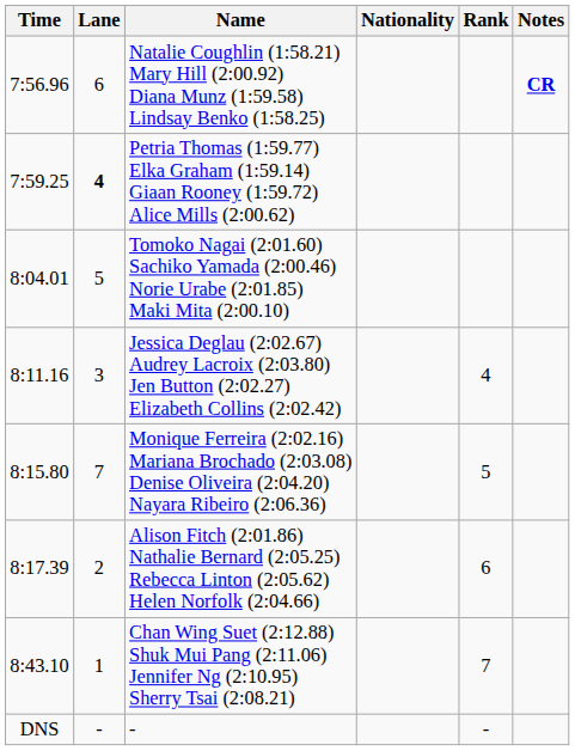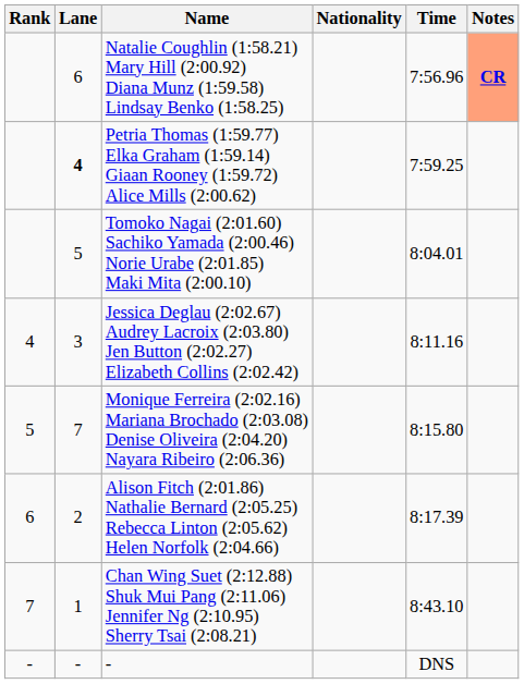columns swapped: Rank <-> Time
row 2 | Notes: no background -> lightsalmon background
